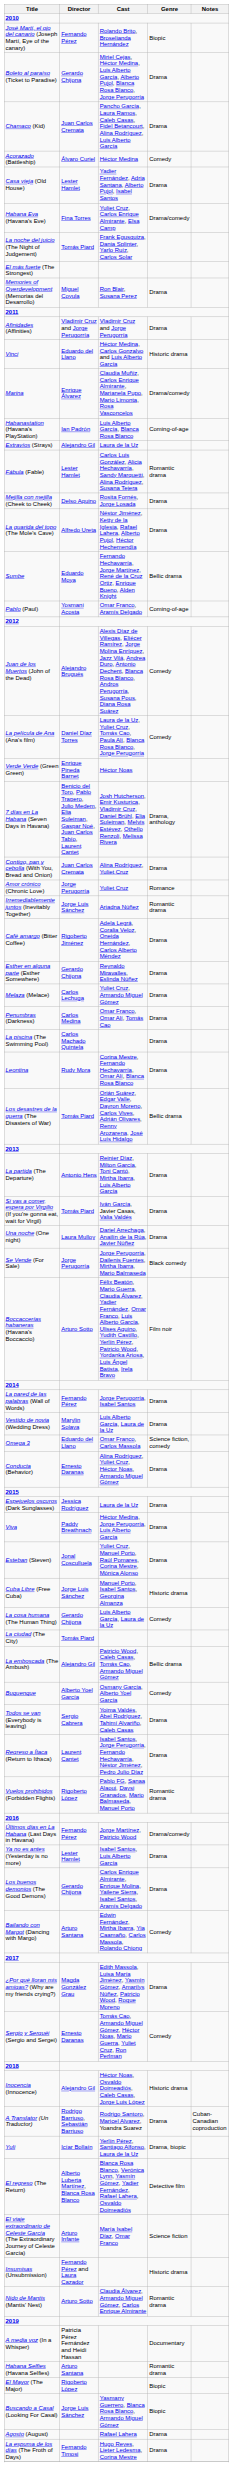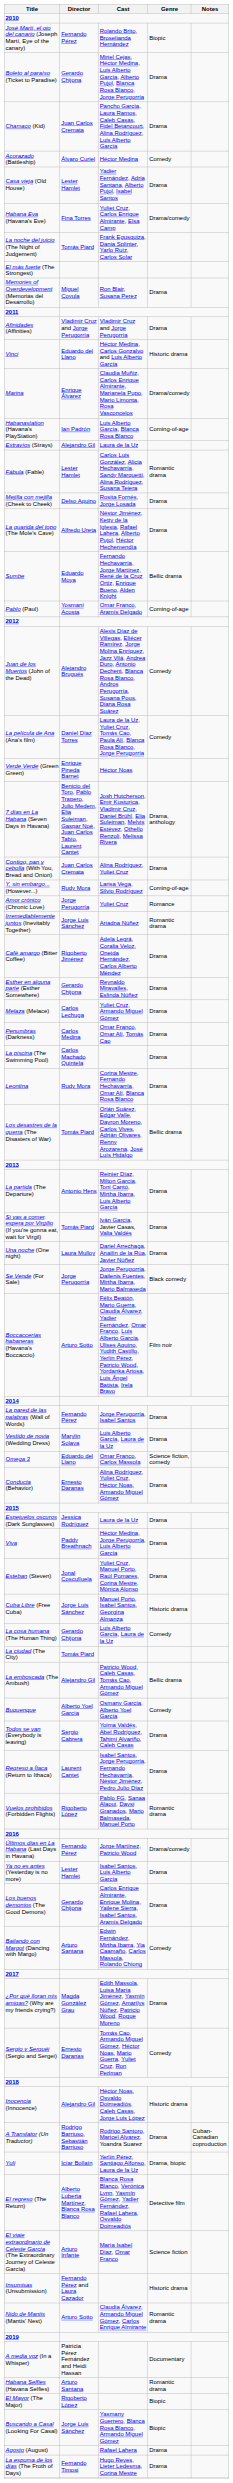+ row: Y, sin embargo... (However...) | Rudy Mora | Larisa Vega, Silvio Rodríguez | Coming-of-age
